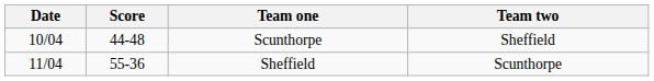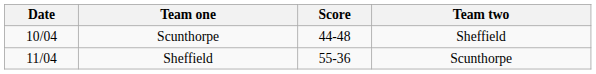columns swapped: Team one <-> Score
